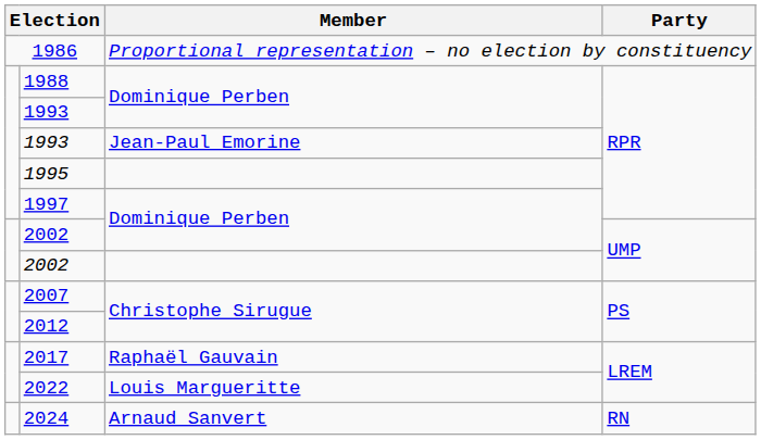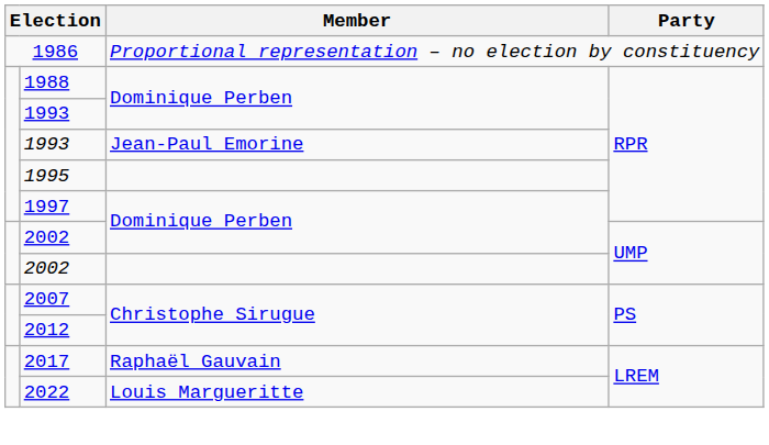- row: 2024 | Arnaud Sanvert | RN
